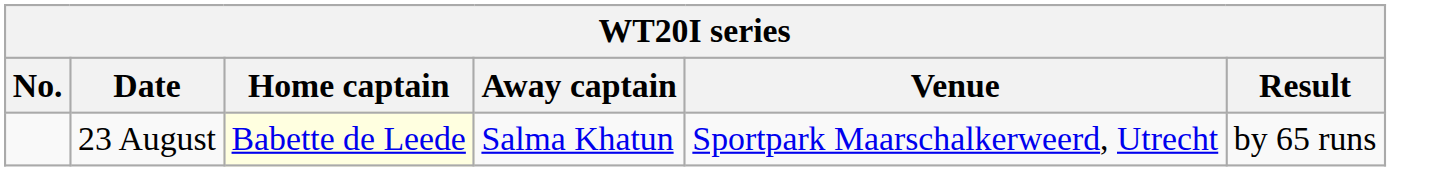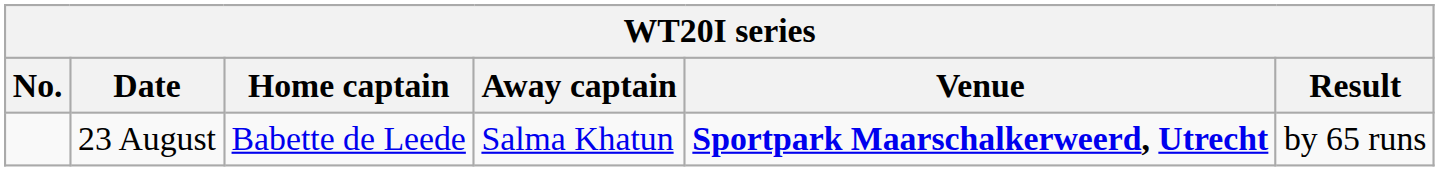23 August | Home captain: lightyellow background -> no background
23 August | Venue: normal -> bold
